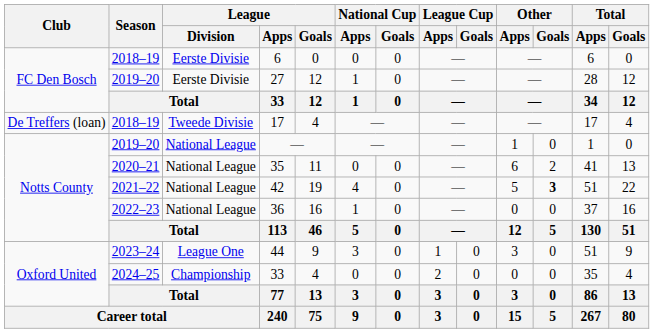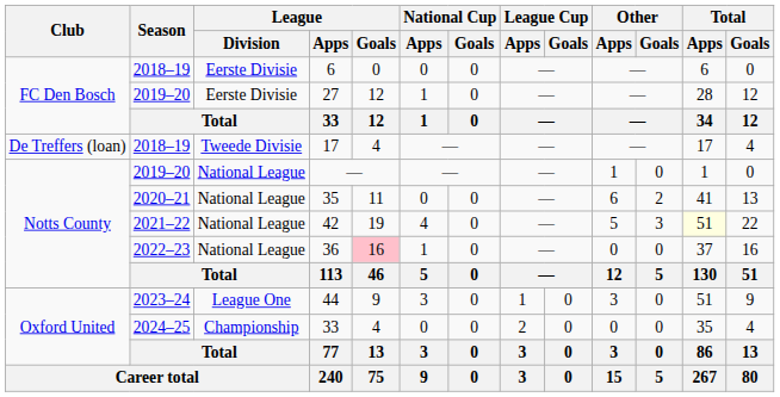42 | Other / Goals: bold -> normal
42 | Total / Apps: no background -> lightyellow background
36 | League / Goals: no background -> pink background
